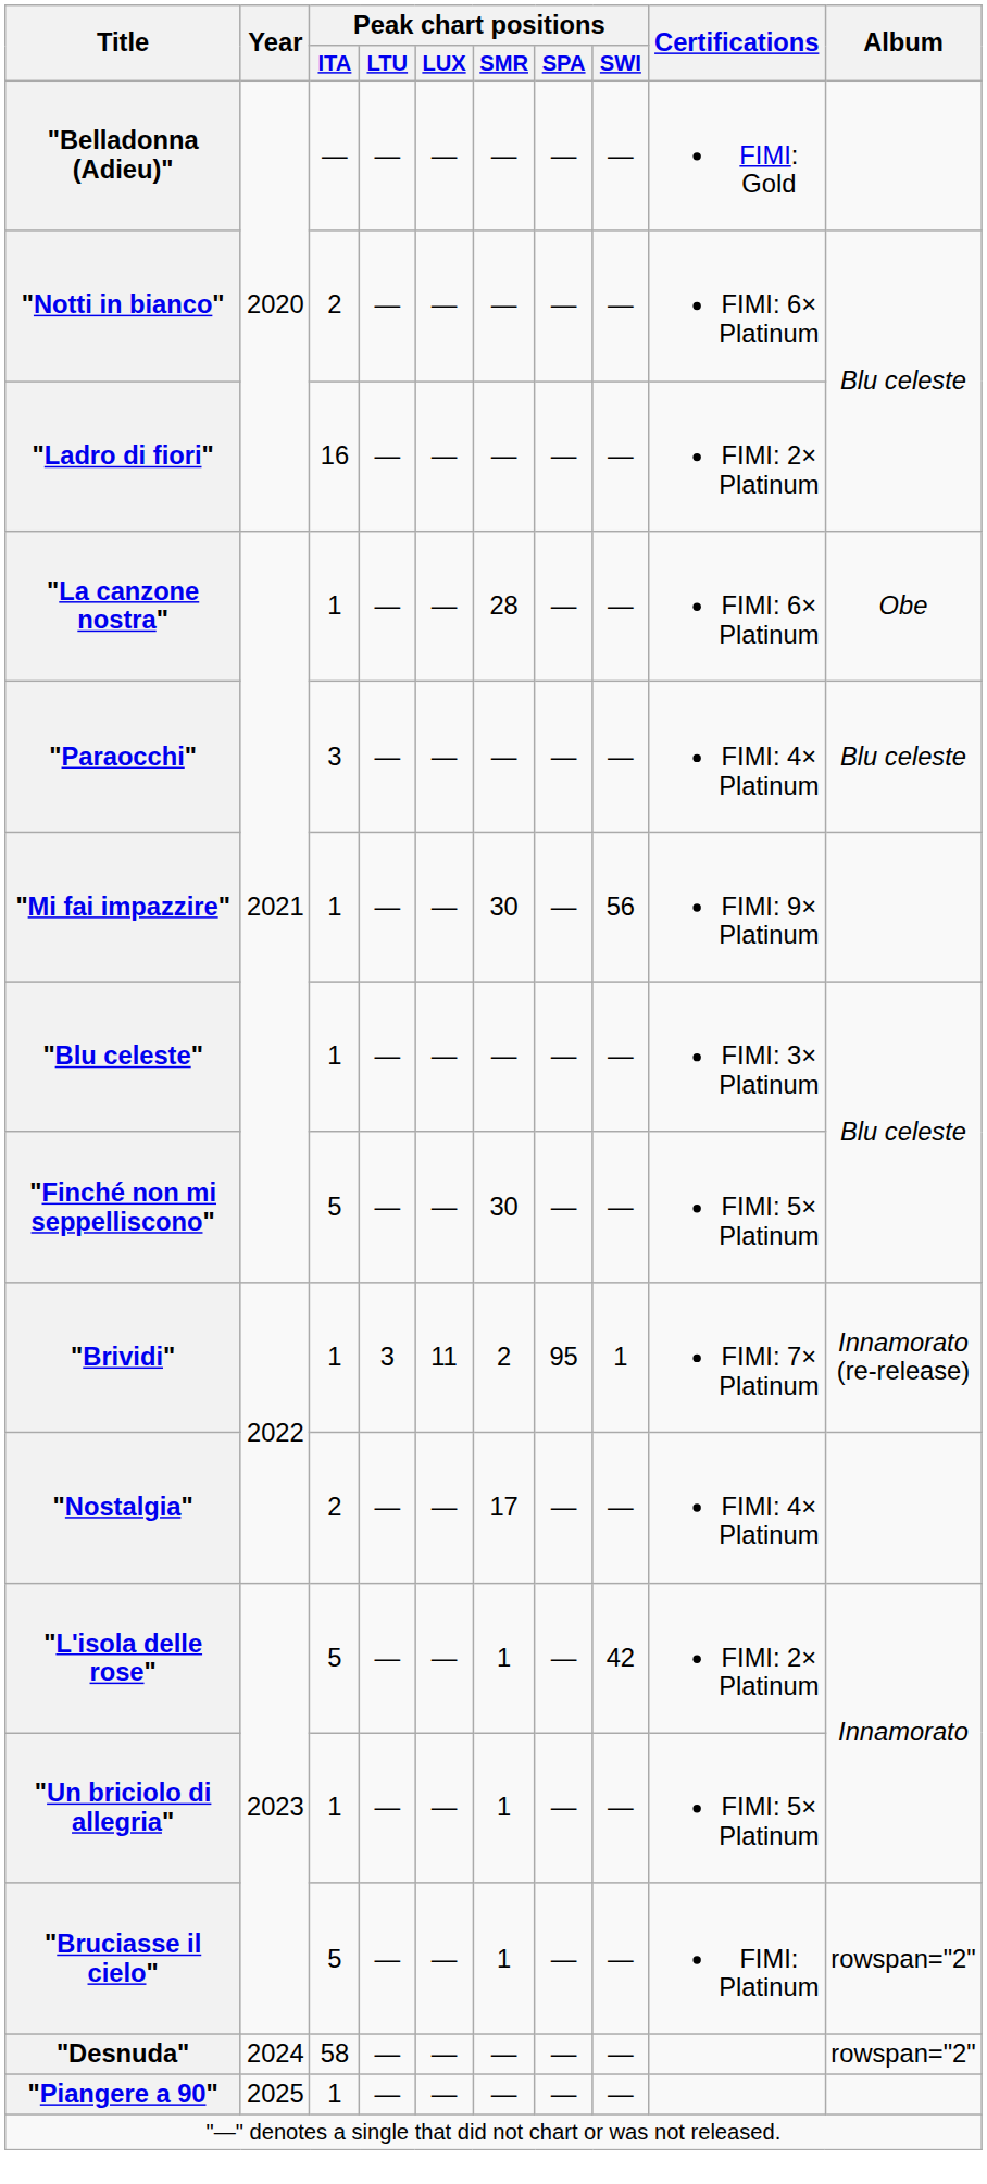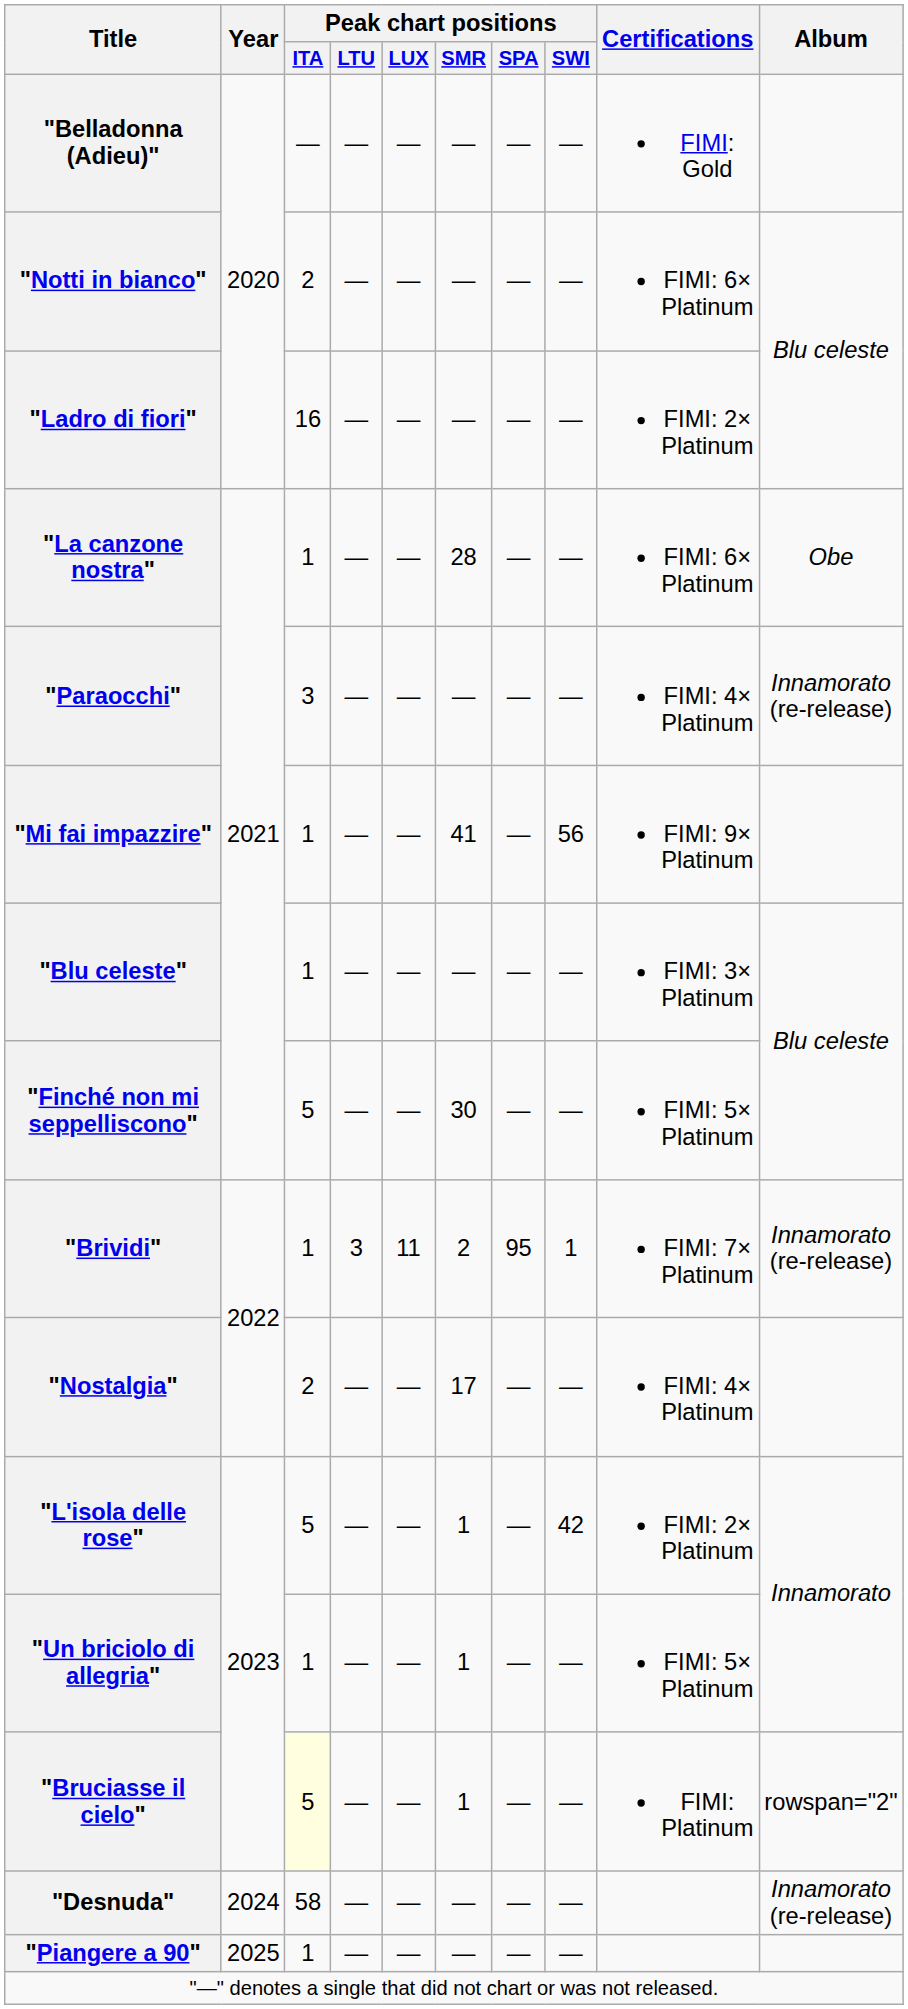"Paraocchi" | Album: Blu celeste -> Innamorato (re-release)
"Mi fai impazzire" | Peak chart positions / SMR: 30 -> 41
"Bruciasse il cielo" | Peak chart positions / ITA: no background -> lightyellow background
"Desnuda" | Album: rowspan="2" -> Innamorato (re-release)
